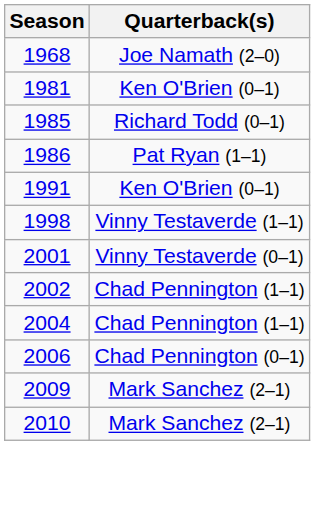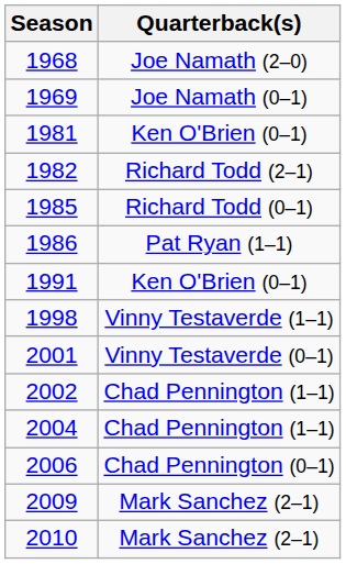+ row: 1969 | Joe Namath (0–1)
+ row: 1982 | Richard Todd (2–1)
